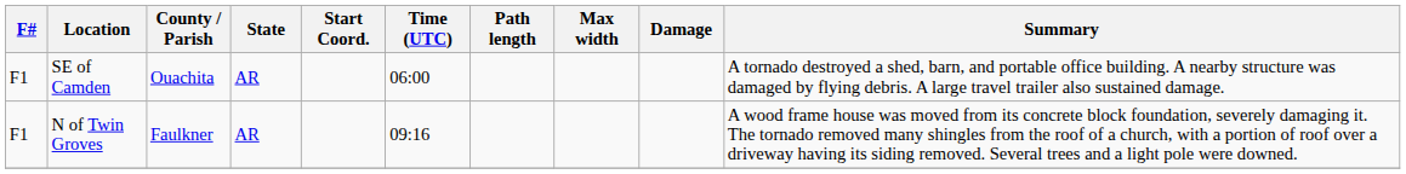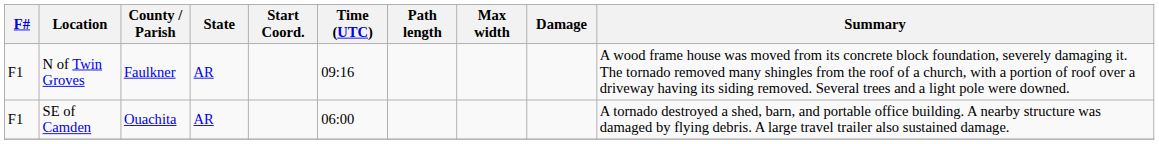rows swapped: SE of Camden <-> N of Twin Groves
